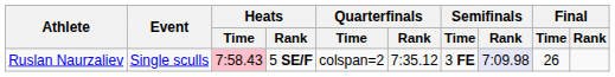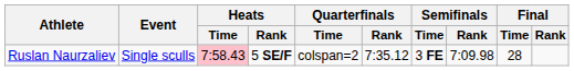Ruslan Naurzaliev | Semifinals / Rank: lavender background -> no background
Ruslan Naurzaliev | Final / Time: 26 -> 28
